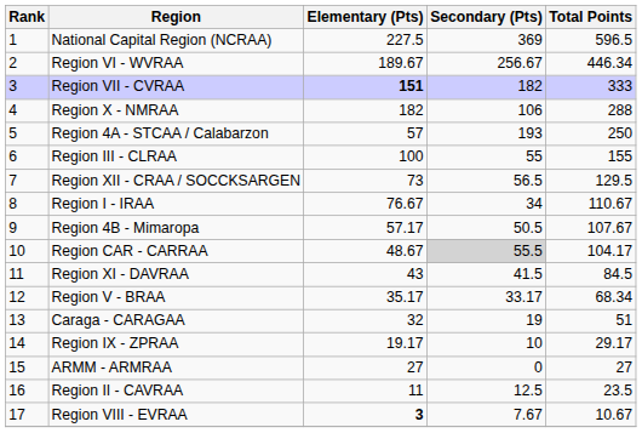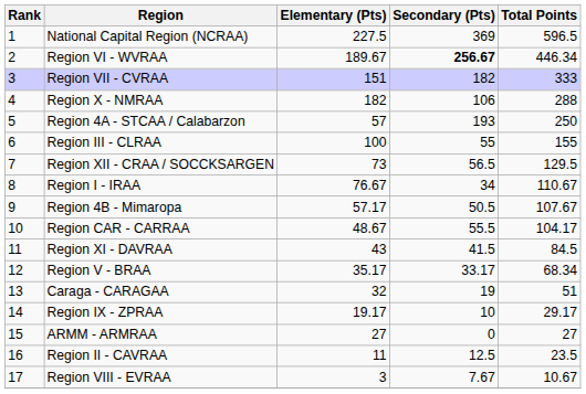Region VI - WVRAA | Secondary (Pts): normal -> bold
Region VII - CVRAA | Elementary (Pts): bold -> normal
Region CAR - CARRAA | Secondary (Pts): lightgrey background -> no background
Region VIII - EVRAA | Elementary (Pts): bold -> normal
